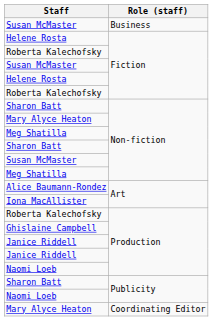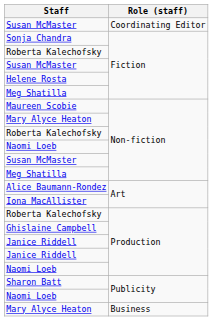row 2 | Role (staff): Business -> Coordinating Editor
row 3 | Staff: Helene Rosta -> Sonja Chandra
row 7 | Staff: Roberta Kalechofsky -> Meg Shatilla
row 8 | Staff: Sharon Batt -> Maureen Scobie
row 10 | Staff: Meg Shatilla -> Roberta Kalechofsky
row 11 | Staff: Sharon Batt -> Naomi Loeb
row 23 | Role (staff): Coordinating Editor -> Business
